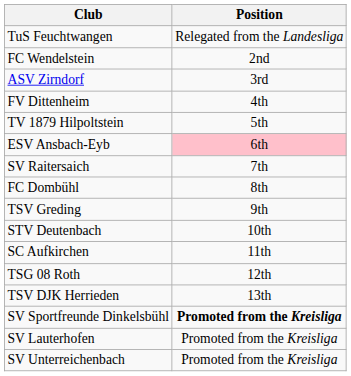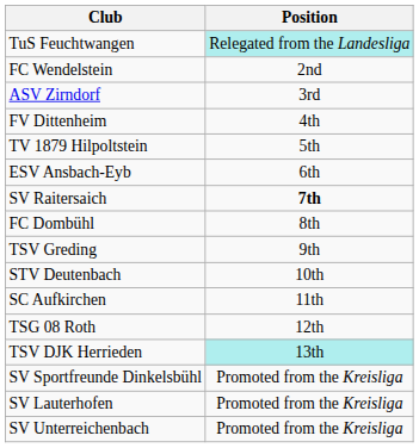TuS Feuchtwangen | Position: no background -> paleturquoise background
ESV Ansbach-Eyb | Position: pink background -> no background
SV Raitersaich | Position: normal -> bold
TSV DJK Herrieden | Position: no background -> paleturquoise background
SV Sportfreunde Dinkelsbühl | Position: bold -> normal
